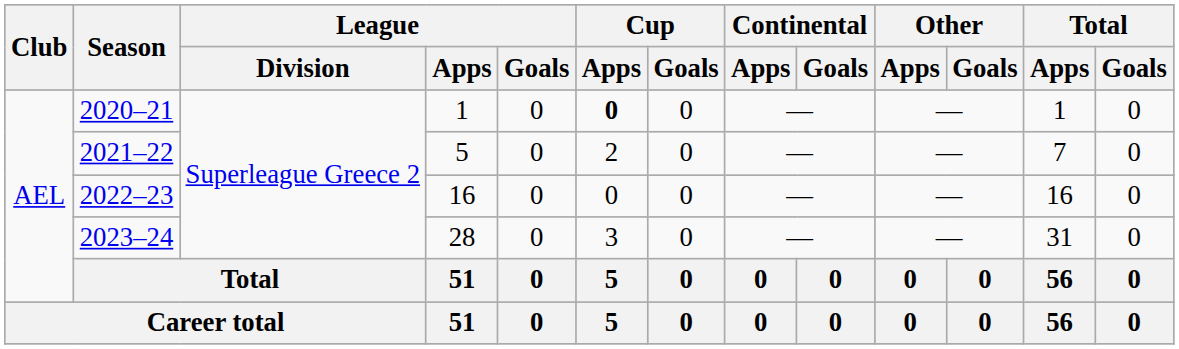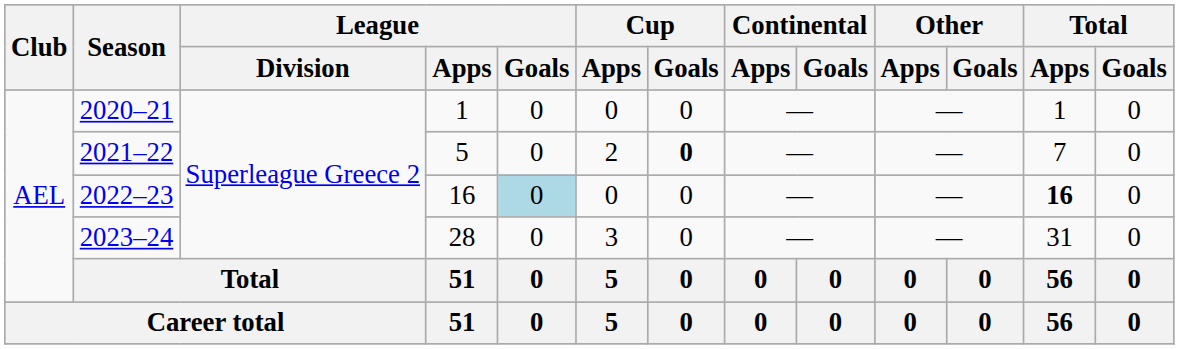2020–21 | Cup / Apps: bold -> normal
2021–22 | Cup / Goals: normal -> bold
2022–23 | League / Goals: no background -> lightblue background
2022–23 | Total / Apps: normal -> bold
